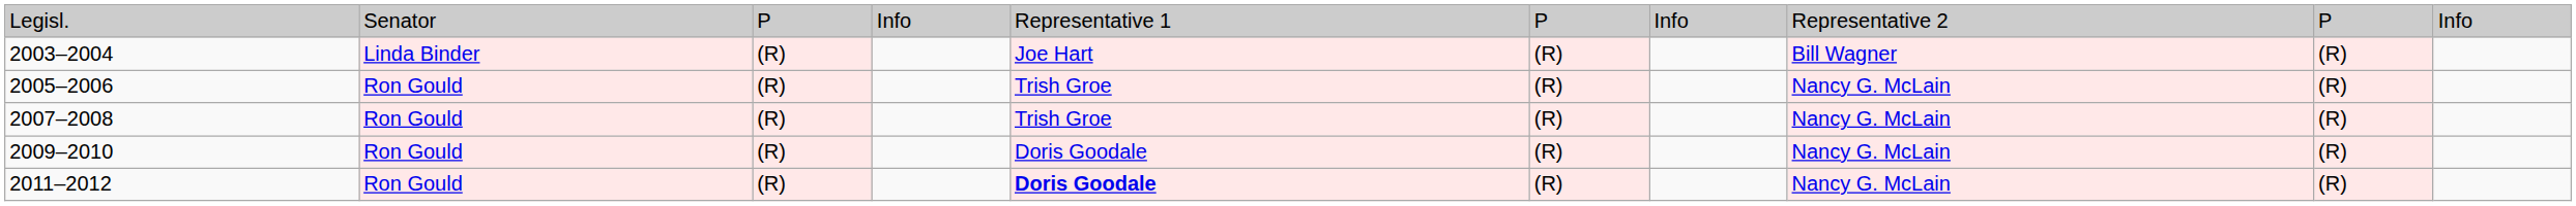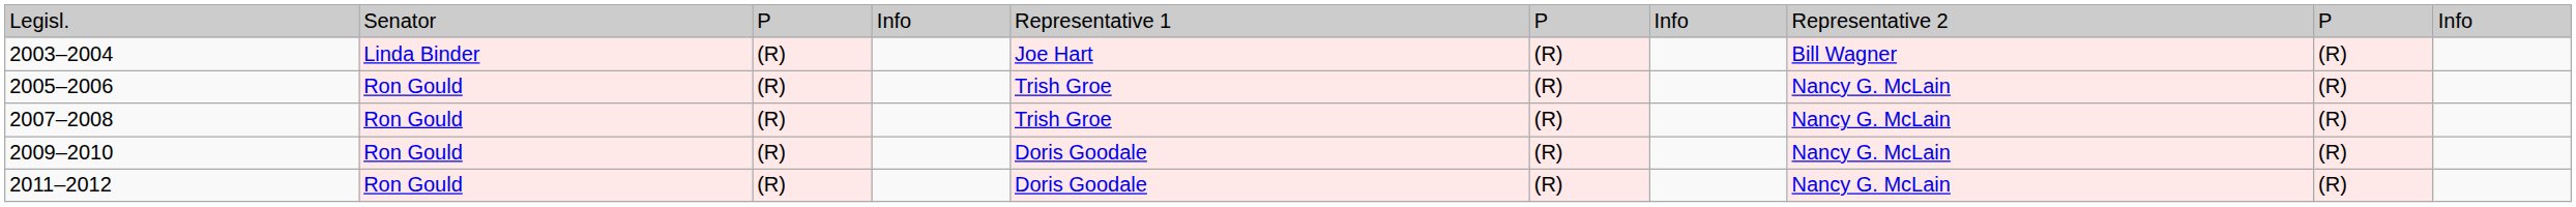2011–2012 | column 5: bold -> normal
